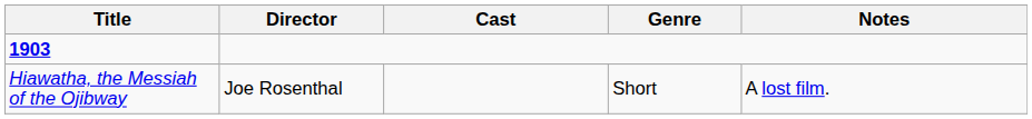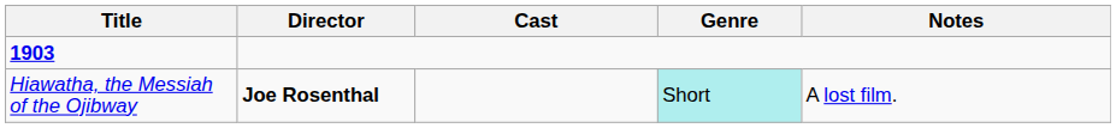Hiawatha, the Messiah of the Ojibway | Director: normal -> bold
Hiawatha, the Messiah of the Ojibway | Genre: no background -> paleturquoise background
